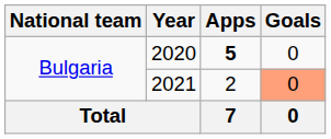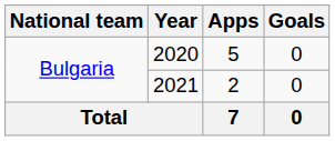2020 | Apps: bold -> normal
2021 | Goals: lightsalmon background -> no background
